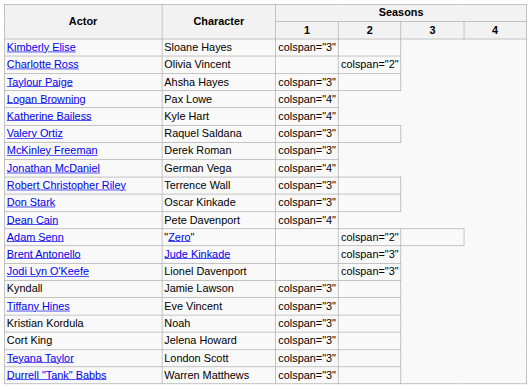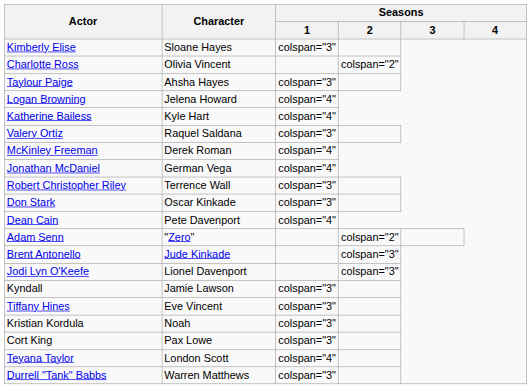Logan Browning | Character: Pax Lowe -> Jelena Howard
McKinley Freeman | Seasons / 1: colspan="3" -> colspan="4"
Cort King | Character: Jelena Howard -> Pax Lowe
Teyana Taylor | Seasons / 1: colspan="3" -> colspan="4"
